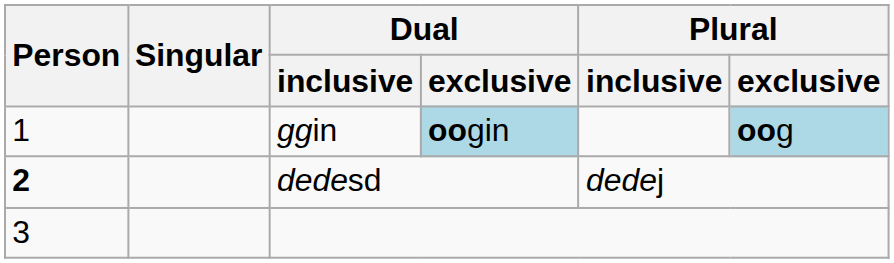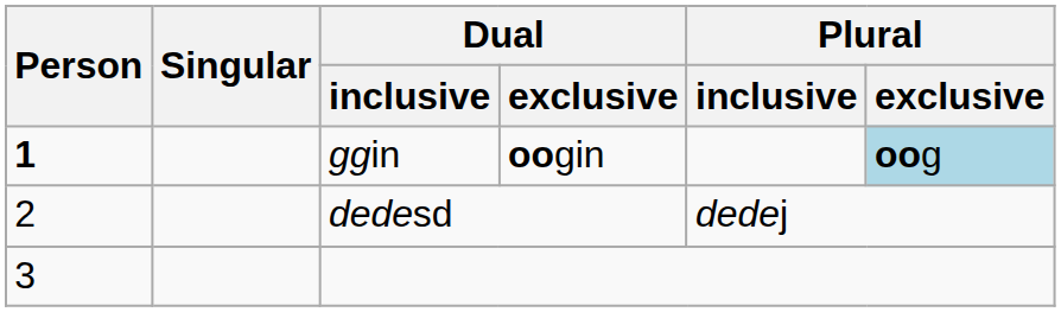ggin | Person: normal -> bold
ggin | Dual / exclusive: lightblue background -> no background
dedesd | Person: bold -> normal
